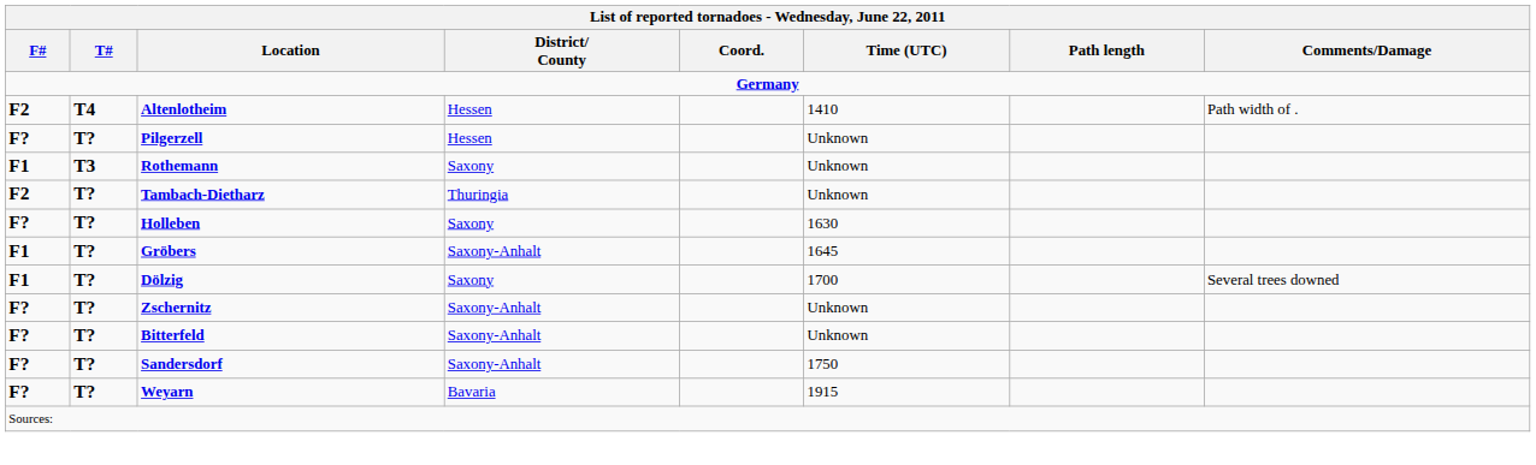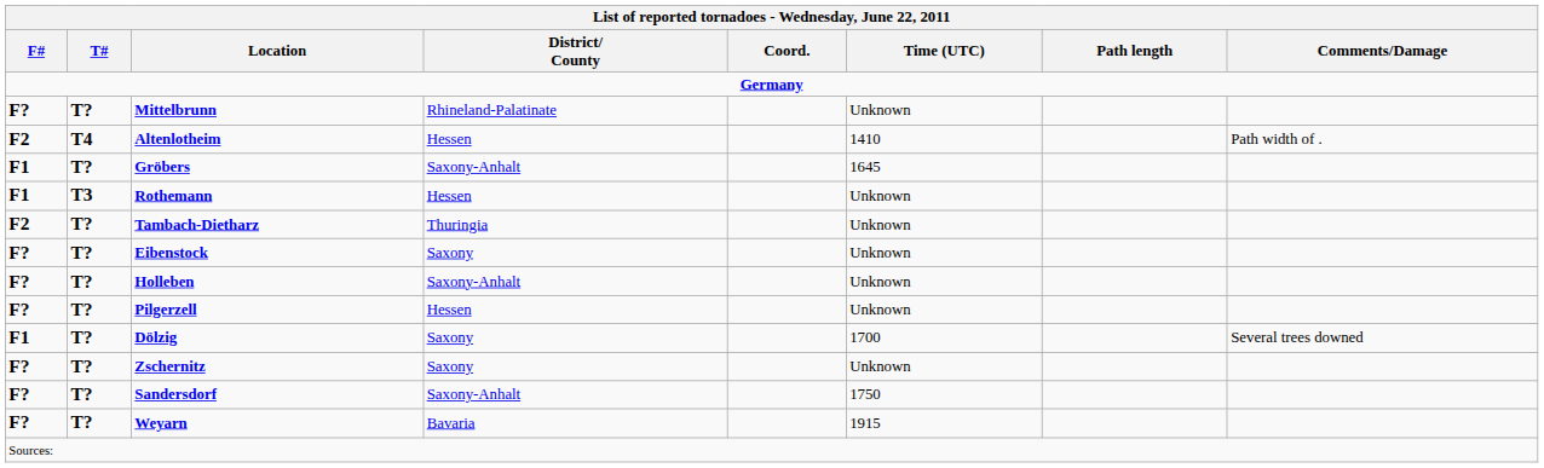+ row: F? | T? | Mittelbrunn | Rhineland-Palatinate | Unknown
rows swapped: Pilgerzell <-> Gröbers
Rothemann | District/ County: Saxony -> Hessen
+ row: F? | T? | Eibenstock | Saxony | Unknown
Holleben | District/ County: Saxony -> Saxony-Anhalt
Holleben | Time (UTC): 1630 -> Unknown
Zschernitz | District/ County: Saxony-Anhalt -> Saxony
- row: F? | T? | Bitterfeld | Saxony-Anhalt | Unknown
